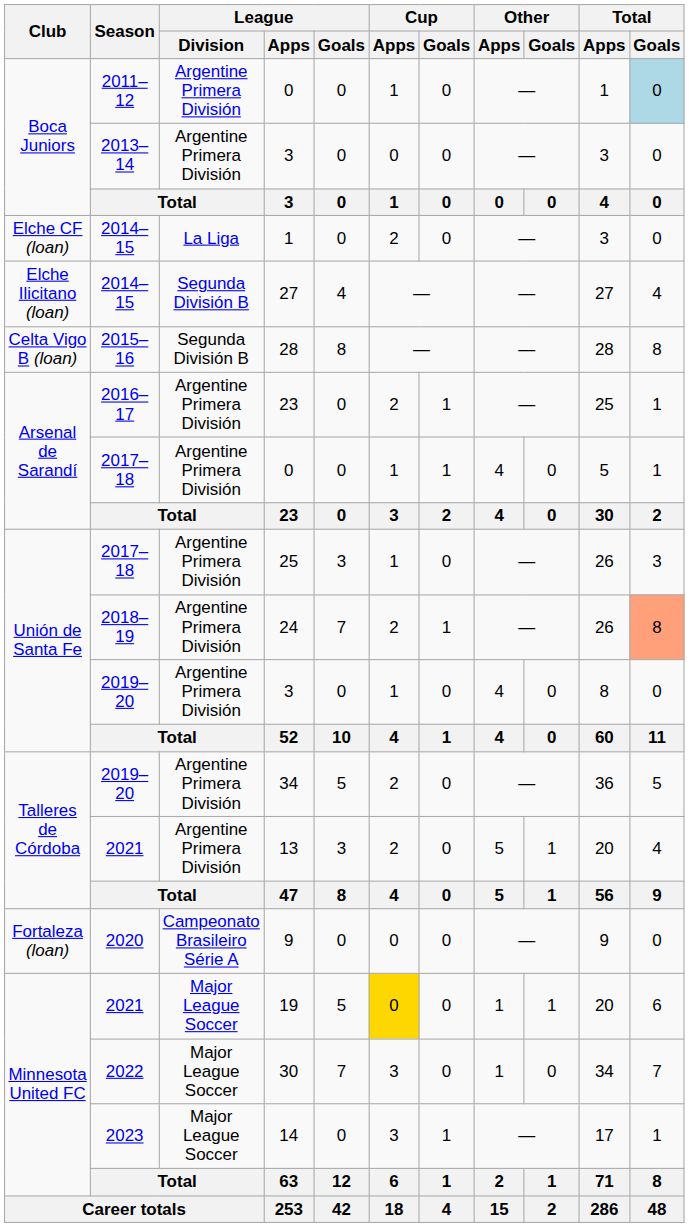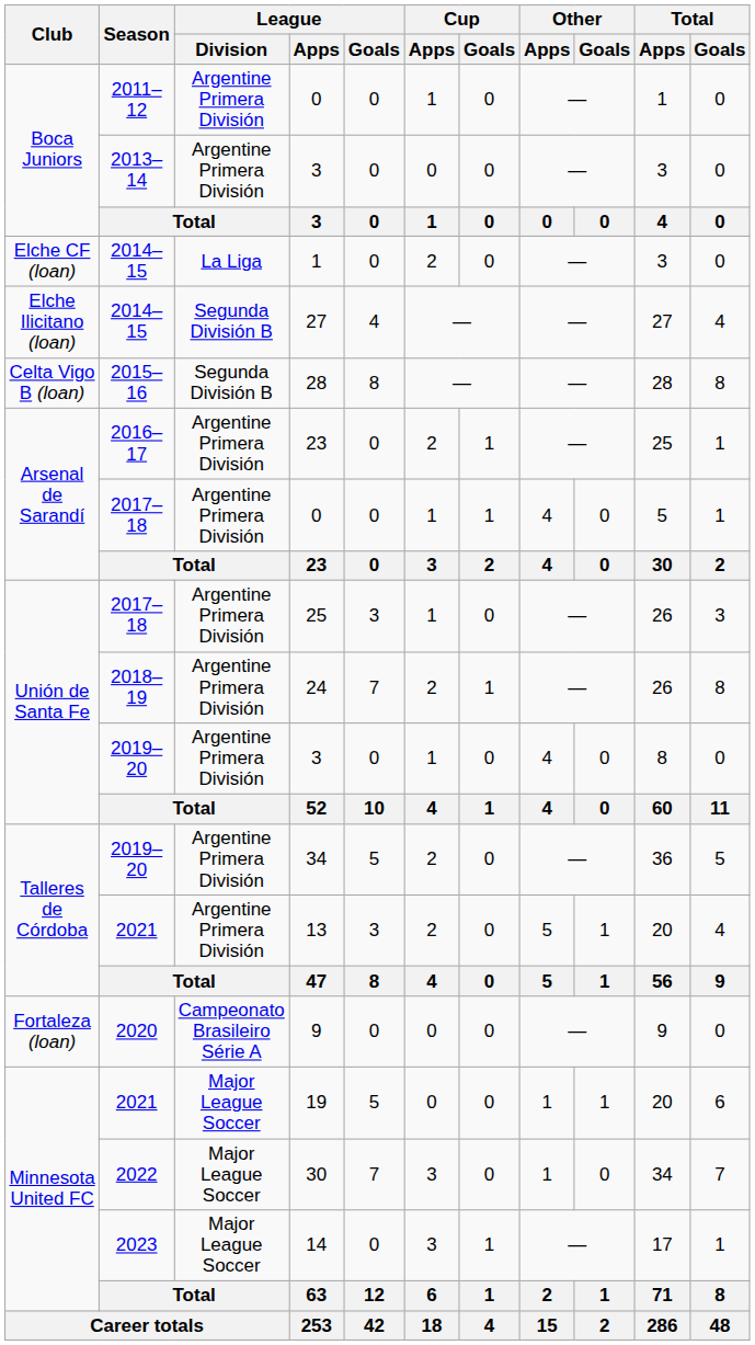2011–12 / 0 | Total / Goals: lightblue background -> no background
24 | Total / Goals: lightsalmon background -> no background
19 | Cup / Apps: gold background -> no background
